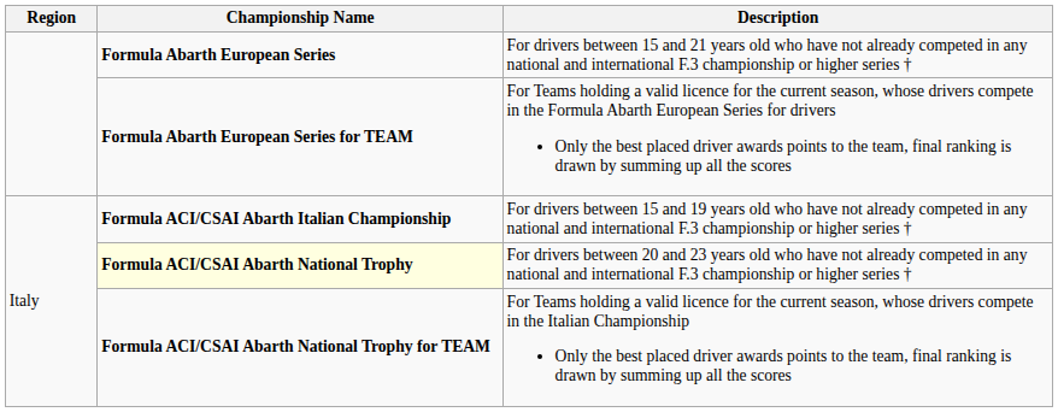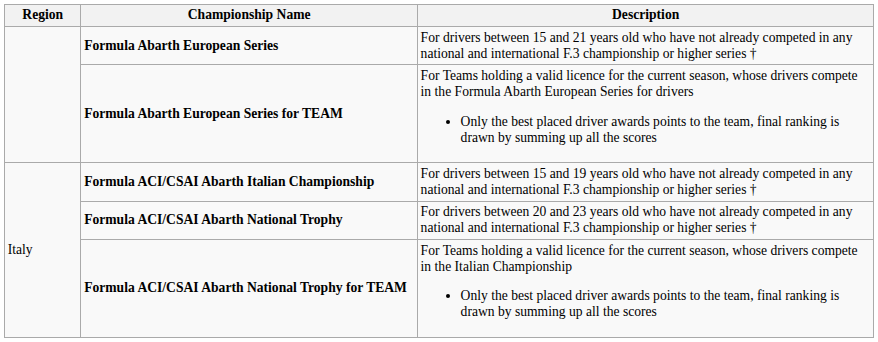Formula ACI/CSAI Abarth National Trophy | Championship Name: lightyellow background -> no background
